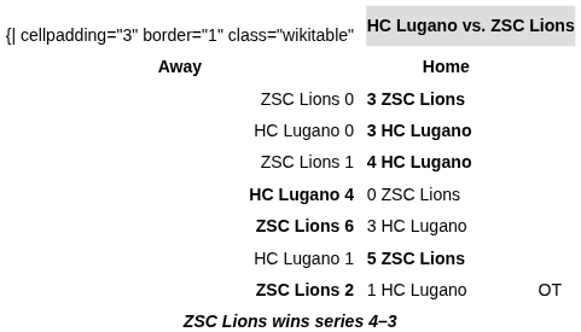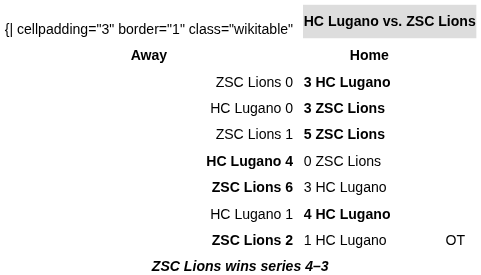ZSC Lions 0 | column 2: 3 ZSC Lions -> 3 HC Lugano
HC Lugano 0 | column 2: 3 HC Lugano -> 3 ZSC Lions
ZSC Lions 1 | column 2: 4 HC Lugano -> 5 ZSC Lions
HC Lugano 1 | column 2: 5 ZSC Lions -> 4 HC Lugano
